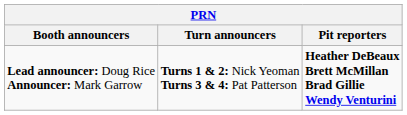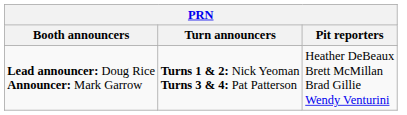Lead announcer: Doug Rice Announcer: Mark Garrow | Pit reporters: bold -> normal
